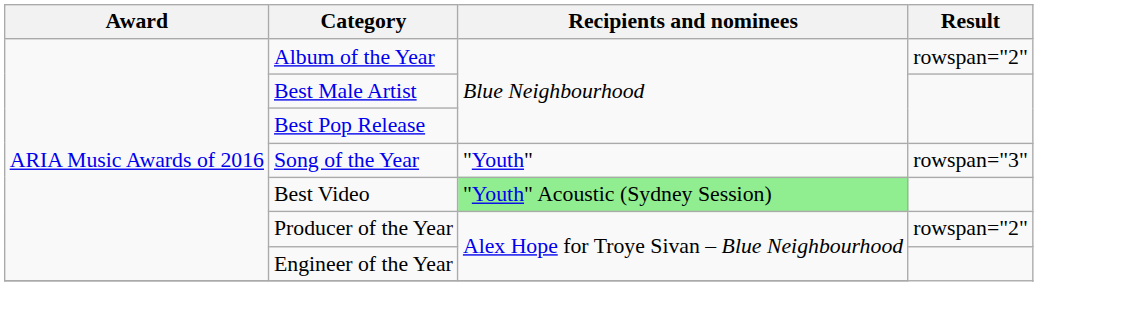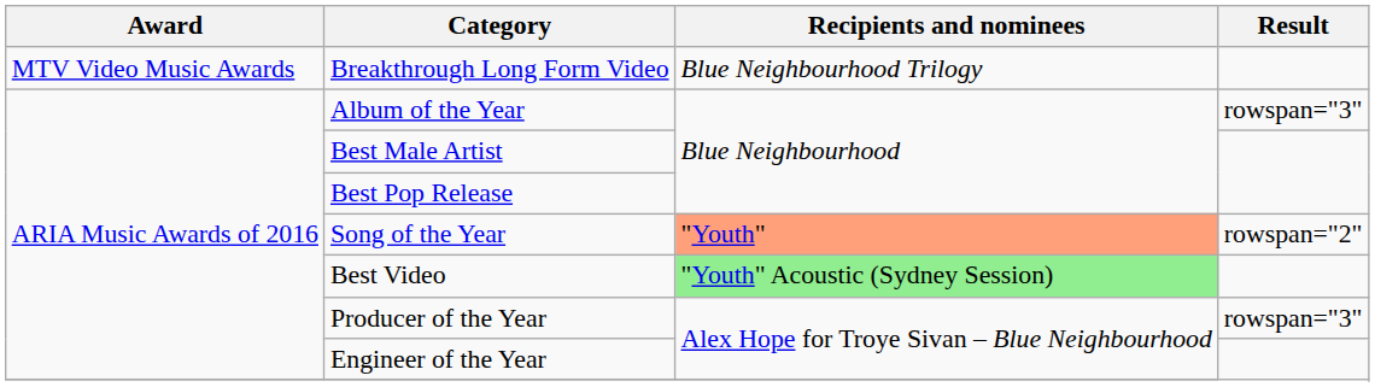+ row: MTV Video Music Awards | Breakthrough Long Form Video | Blue Neighbourhood Trilogy
Album of the Year | Result: rowspan="2" -> rowspan="3"
Song of the Year | Recipients and nominees: no background -> lightsalmon background
Song of the Year | Result: rowspan="3" -> rowspan="2"
Producer of the Year | Result: rowspan="2" -> rowspan="3"
